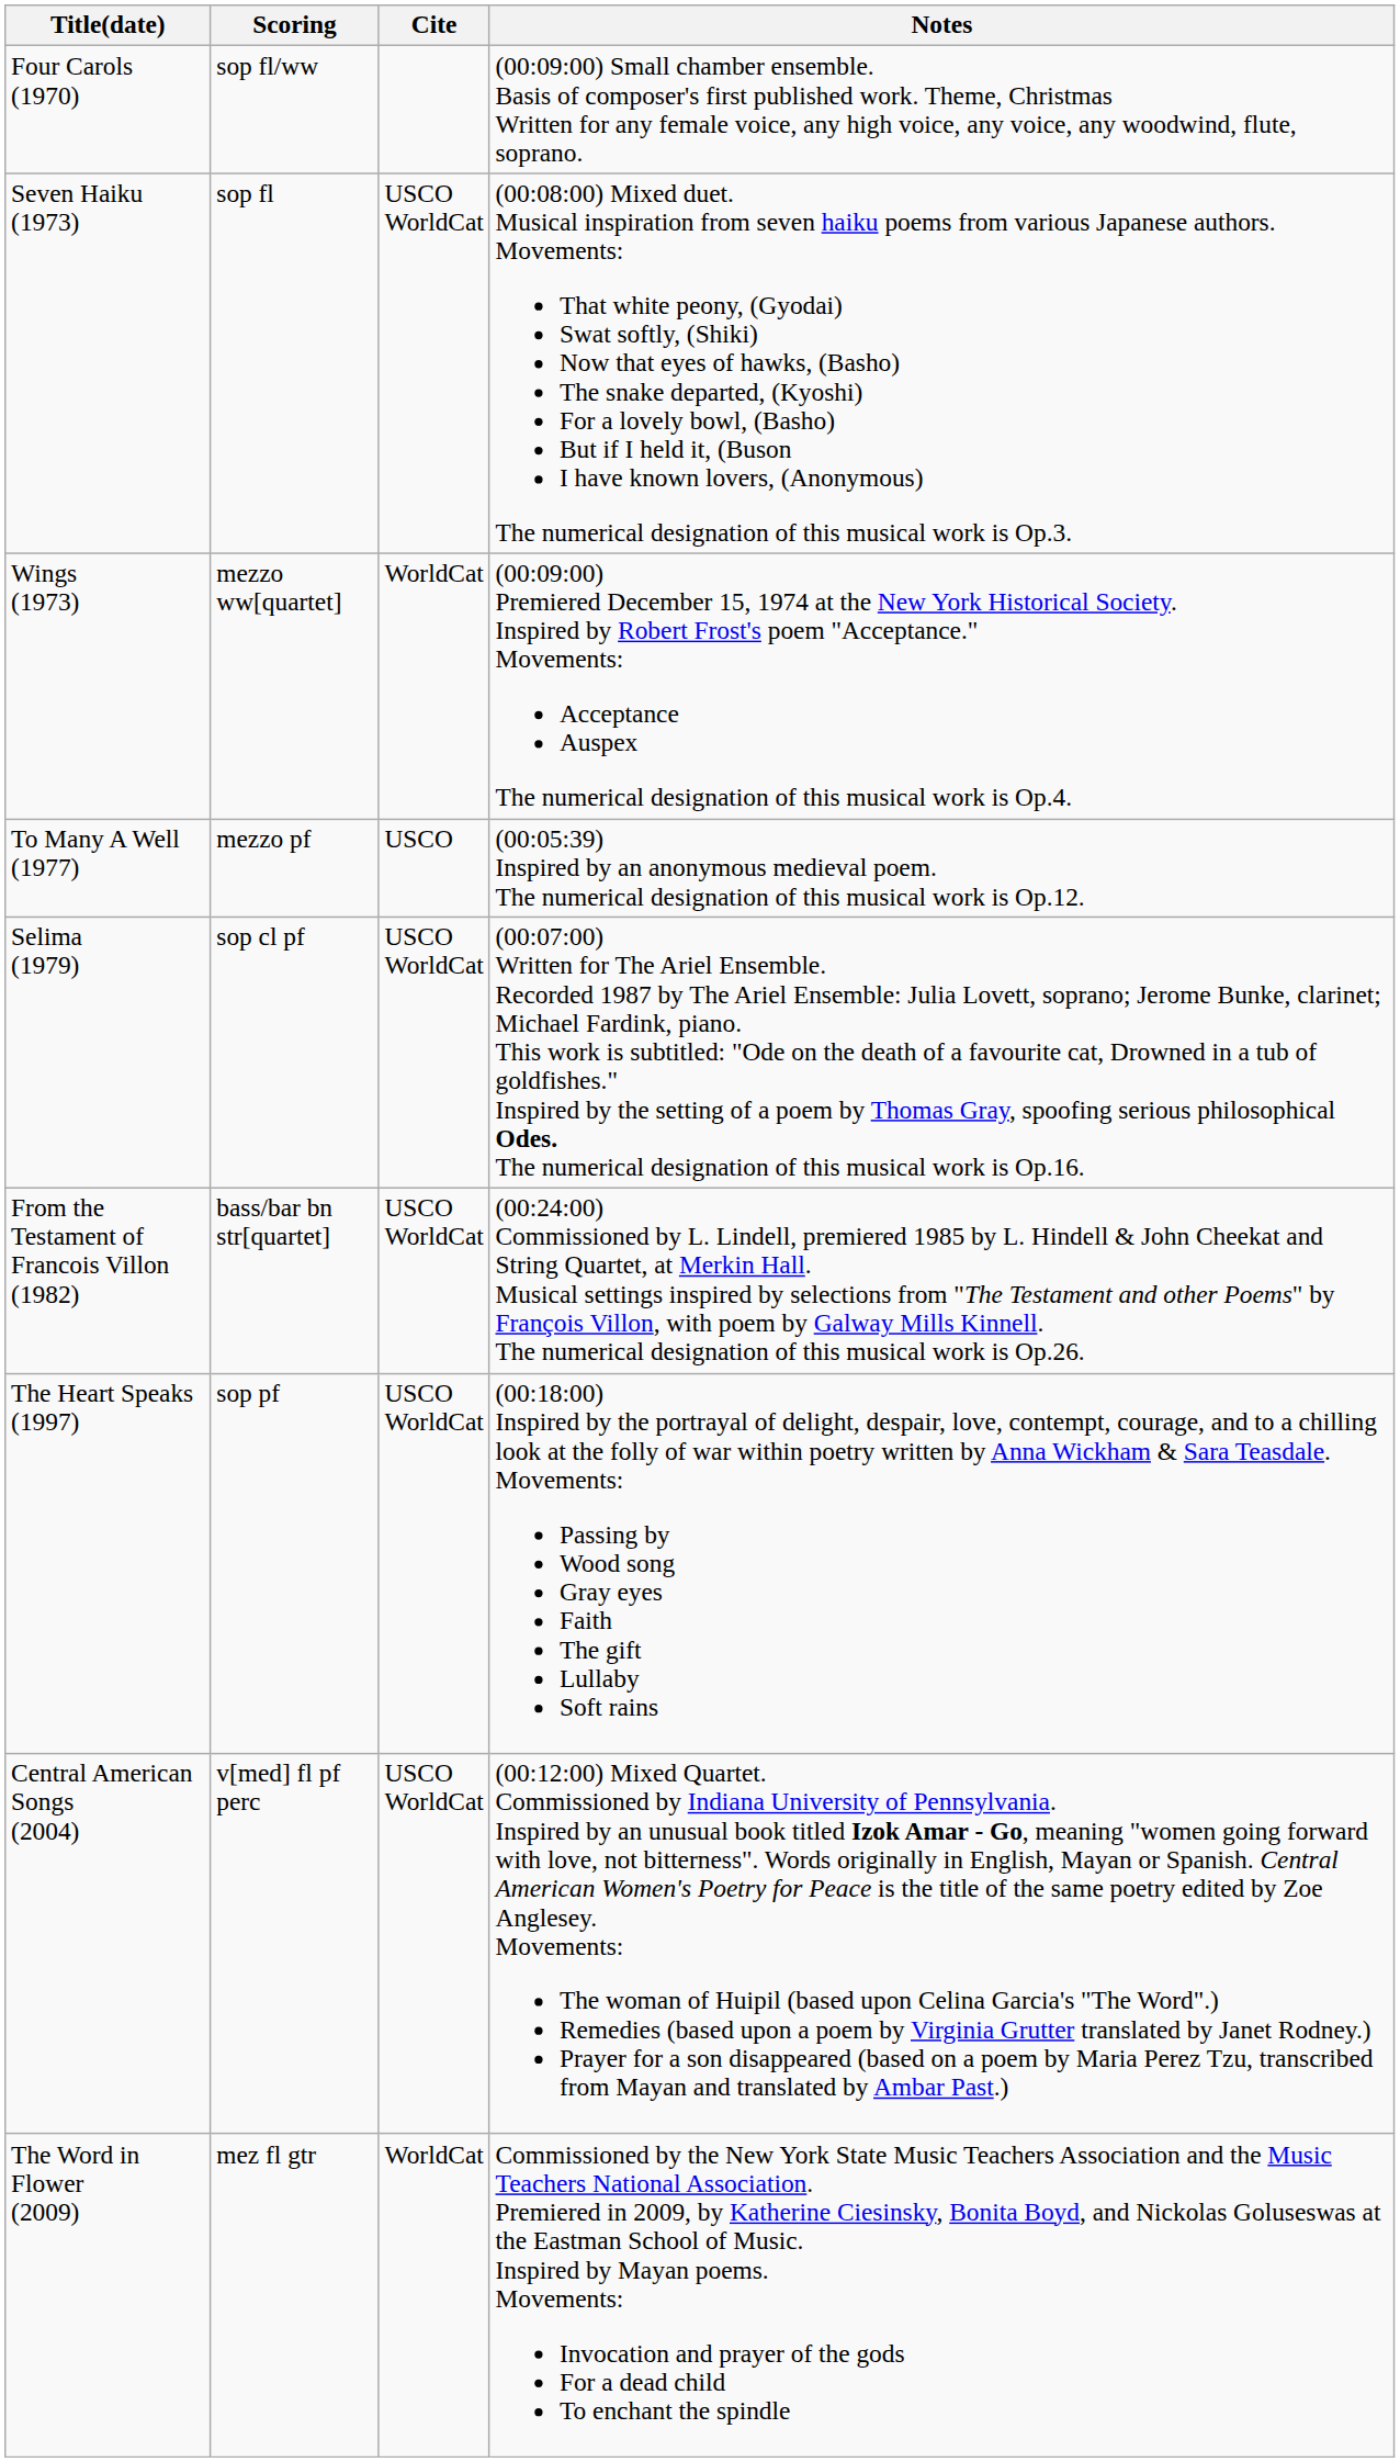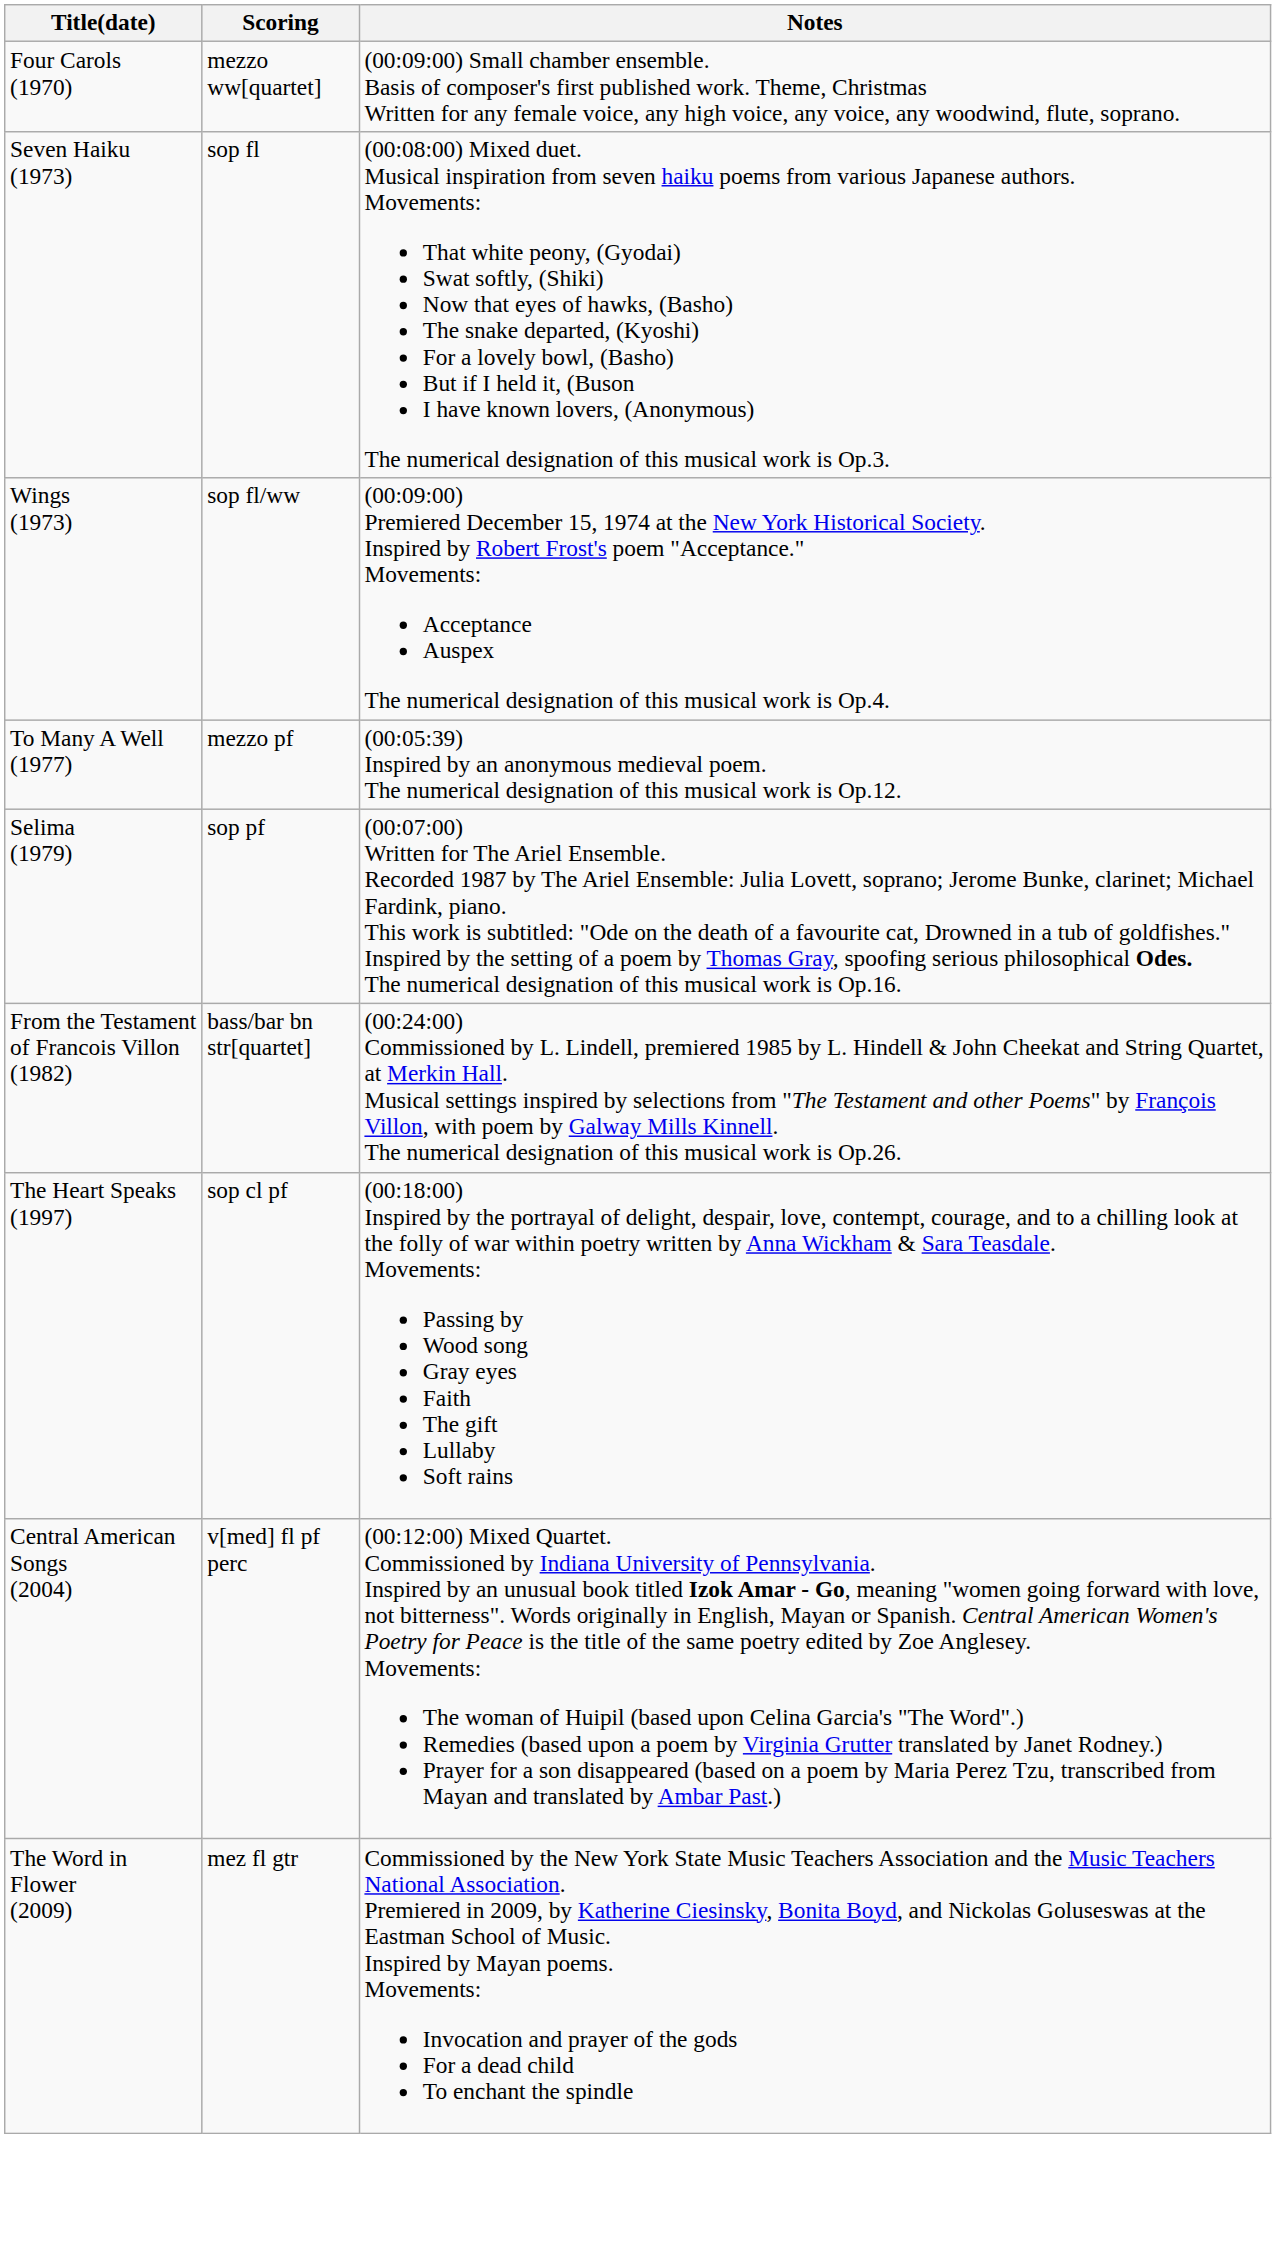- column: Cite | USCO WorldCat | WorldCat | USCO | USCO WorldCat | USCO WorldCat | USCO WorldCat | USCO WorldCat | WorldCat
Four Carols (1970) | Scoring: sop fl/ww -> mezzo ww[quartet]
Wings (1973) | Scoring: mezzo ww[quartet] -> sop fl/ww
Selima (1979) | Scoring: sop cl pf -> sop pf
The Heart Speaks (1997) | Scoring: sop pf -> sop cl pf
